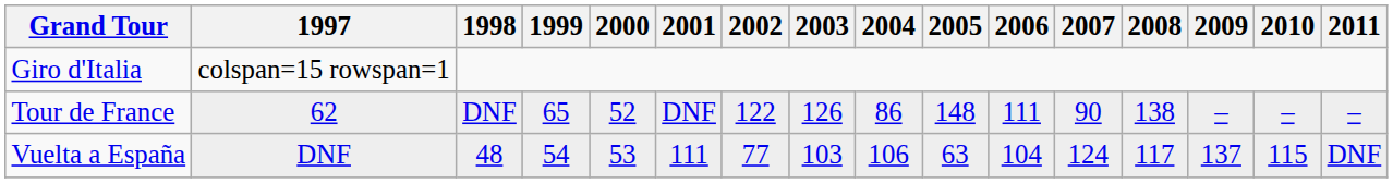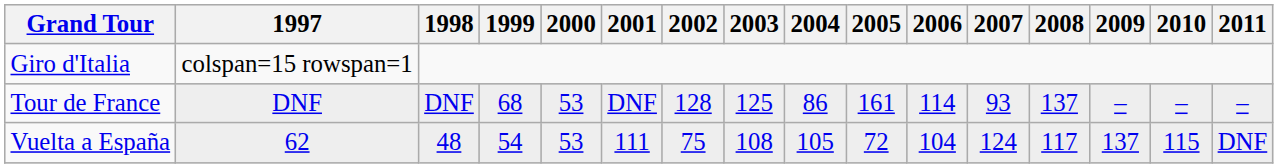Tour de France | 1997: 62 -> DNF
Tour de France | 1999: 65 -> 68
Tour de France | 2000: 52 -> 53
Tour de France | 2002: 122 -> 128
Tour de France | 2003: 126 -> 125
Tour de France | 2005: 148 -> 161
Tour de France | 2006: 111 -> 114
Tour de France | 2007: 90 -> 93
Tour de France | 2008: 138 -> 137
Vuelta a España | 1997: DNF -> 62
Vuelta a España | 2002: 77 -> 75
Vuelta a España | 2003: 103 -> 108
Vuelta a España | 2004: 106 -> 105
Vuelta a España | 2005: 63 -> 72
